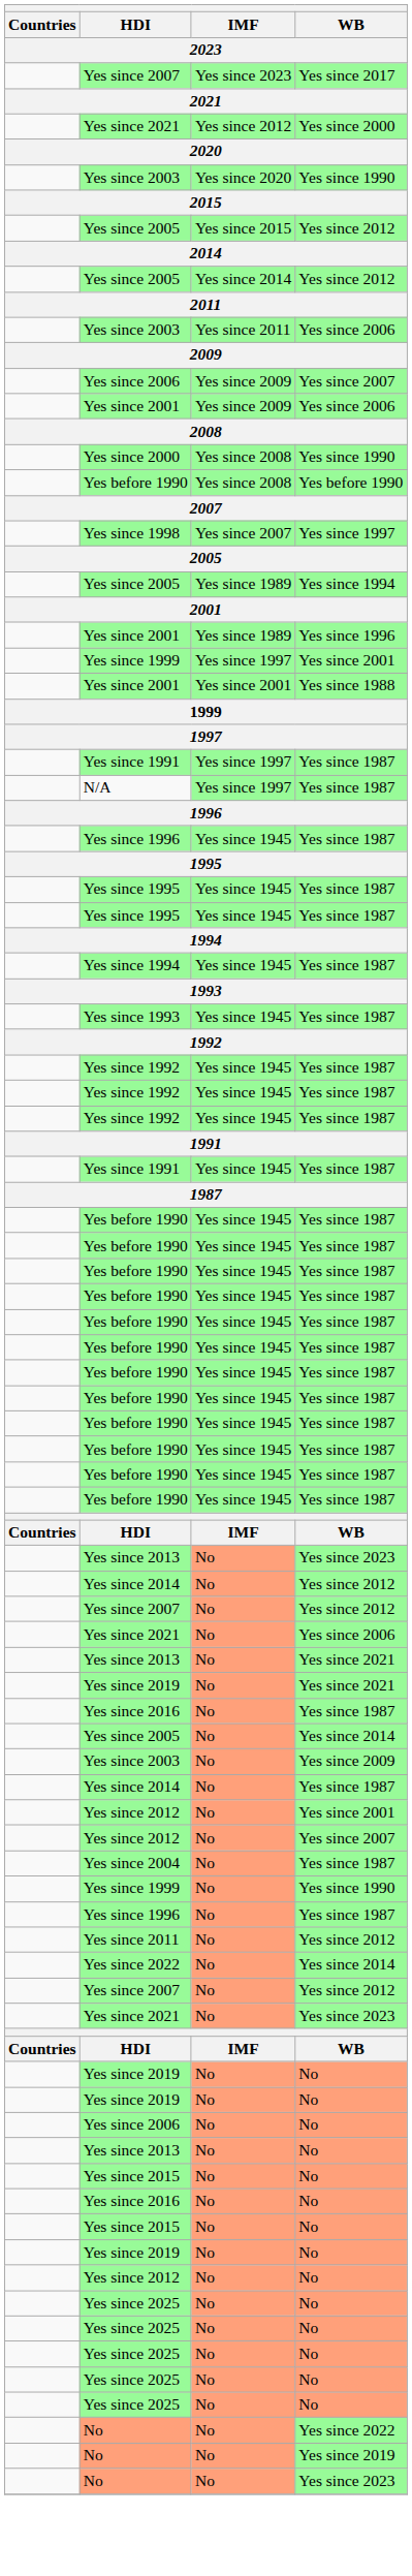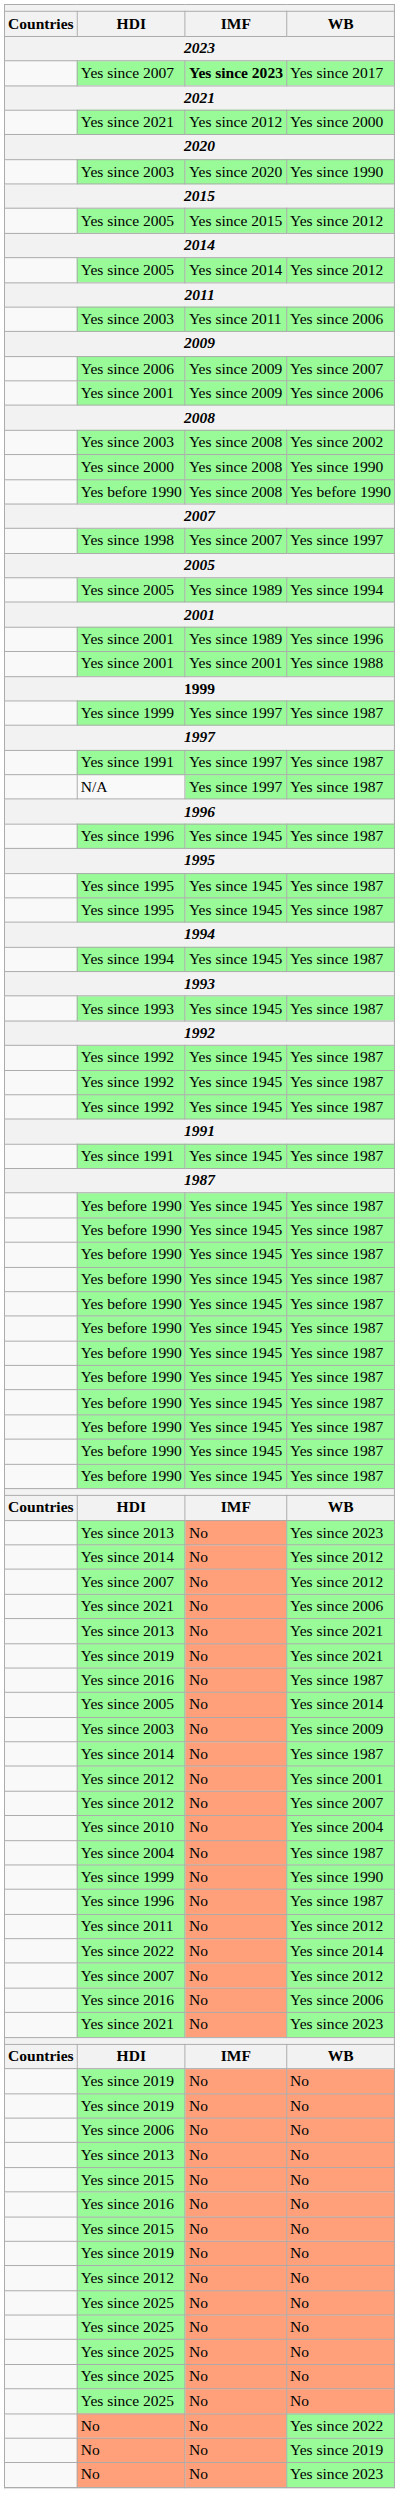Yes since 2007 / Yes since 2017 | IMF: normal -> bold
+ row: Yes since 2003 | Yes since 2008 | Yes since 2002
- row: Yes since 1999 | Yes since 1997 | Yes since 2001
+ row: Yes since 1999 | Yes since 1997 | Yes since 1987
+ row: Yes since 2010 | No | Yes since 2004
+ row: Yes since 2016 | No | Yes since 2006
